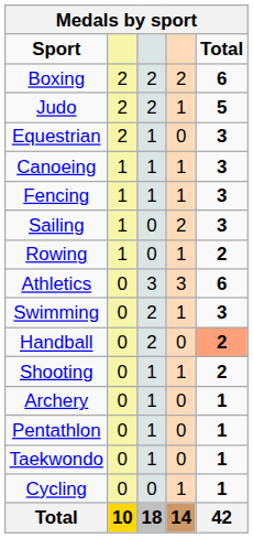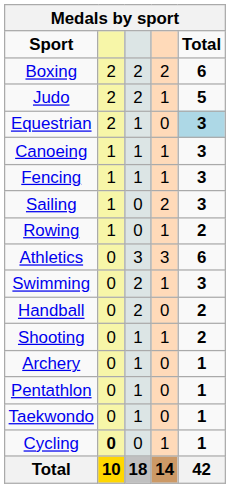Equestrian | Total: no background -> lightblue background
Handball | Total: lightsalmon background -> no background
Cycling | column 2: normal -> bold
